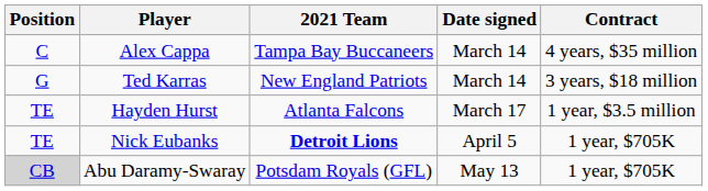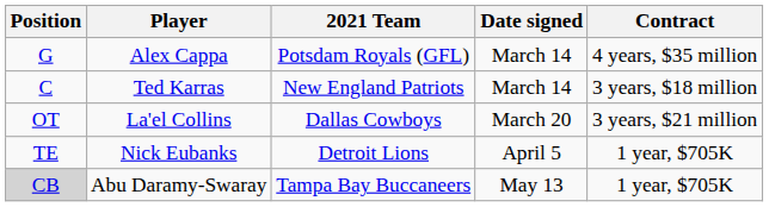Alex Cappa | Position: C -> G
Alex Cappa | 2021 Team: Tampa Bay Buccaneers -> Potsdam Royals (GFL)
Ted Karras | Position: G -> C
- row: TE | Hayden Hurst | Atlanta Falcons | March 17 | 1 year, $3.5 million
+ row: OT | La'el Collins | Dallas Cowboys | March 20 | 3 years, $21 million
Nick Eubanks | 2021 Team: bold -> normal
Abu Daramy-Swaray | 2021 Team: Potsdam Royals (GFL) -> Tampa Bay Buccaneers
